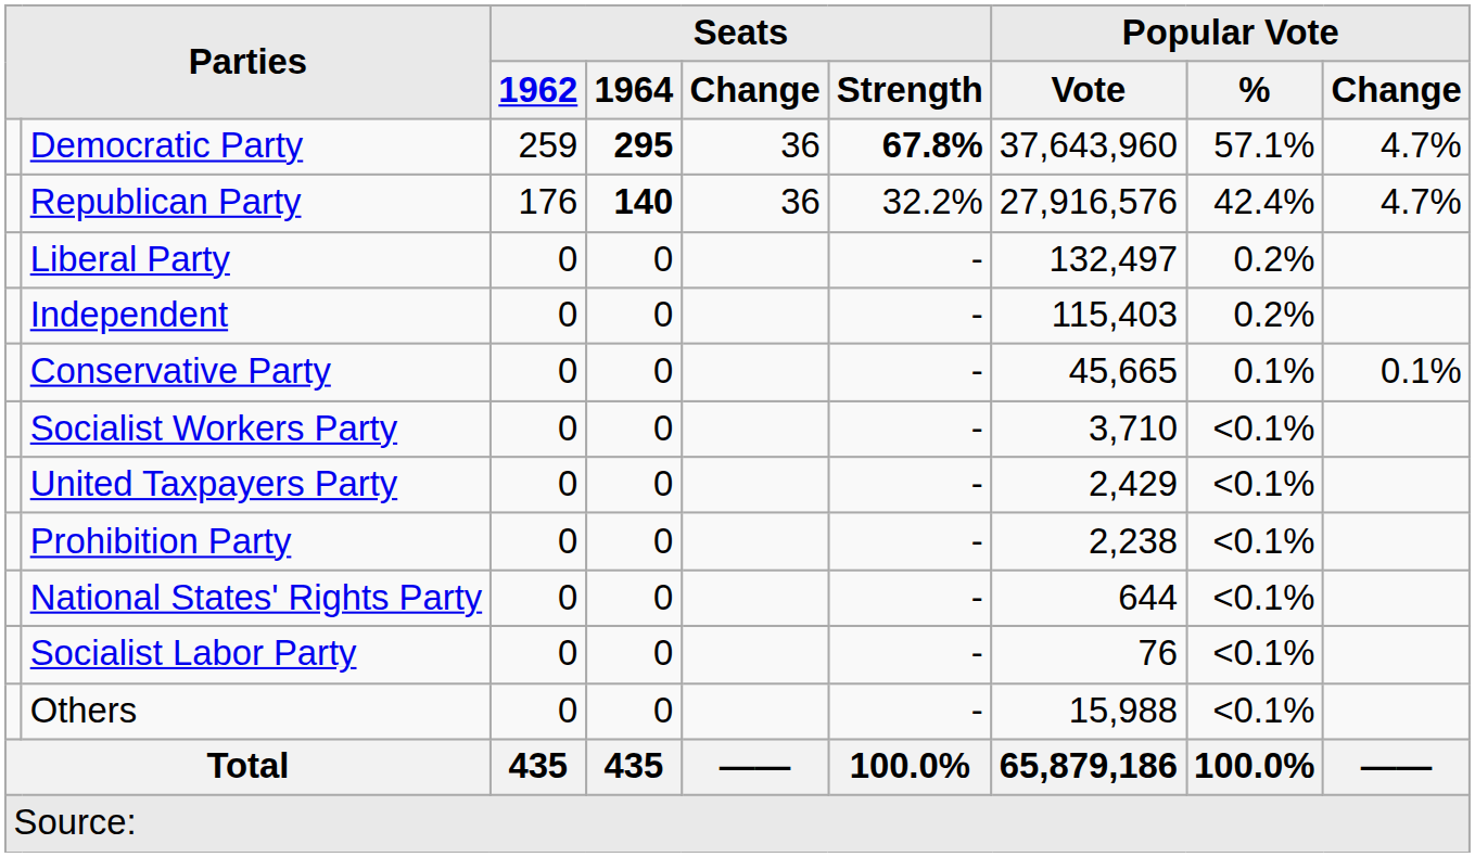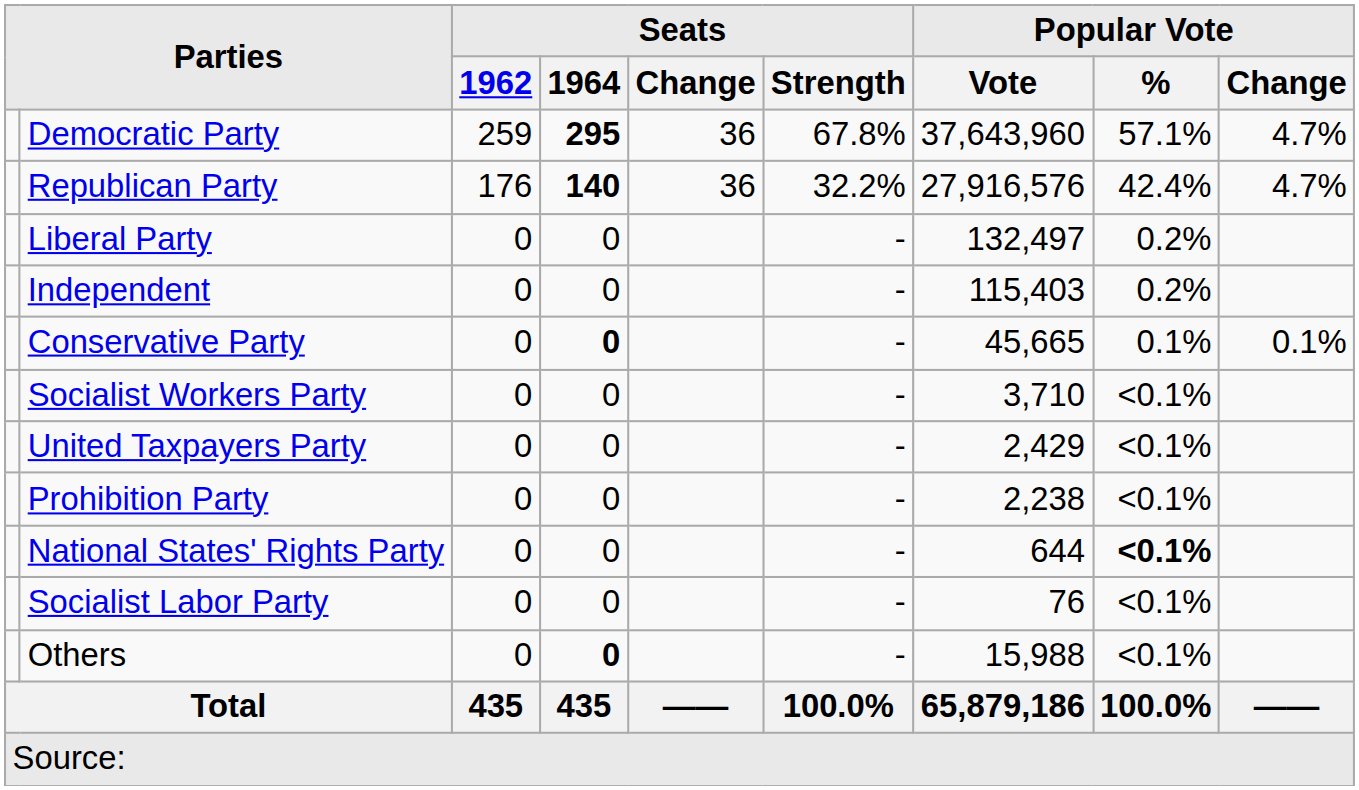Democratic Party | Seats / Strength: bold -> normal
Conservative Party | Seats / 1964: normal -> bold
National States' Rights Party | Popular Vote / %: normal -> bold
Others | Seats / 1964: normal -> bold
